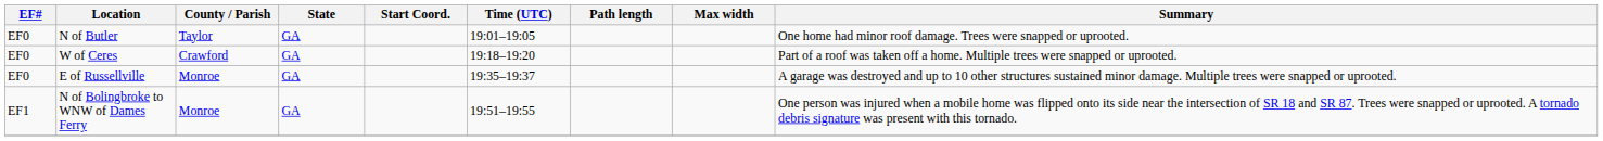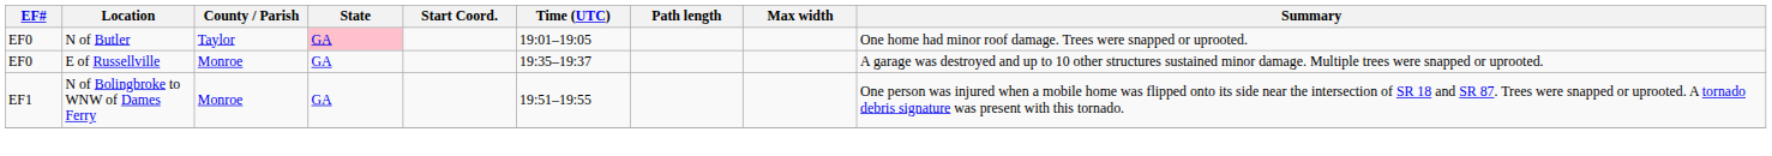N of Butler | State: no background -> pink background
- row: EF0 | W of Ceres | Crawford | GA | 19:18–19:20 | Part of a roof was taken off a home. Multiple trees were snapped or uprooted.
